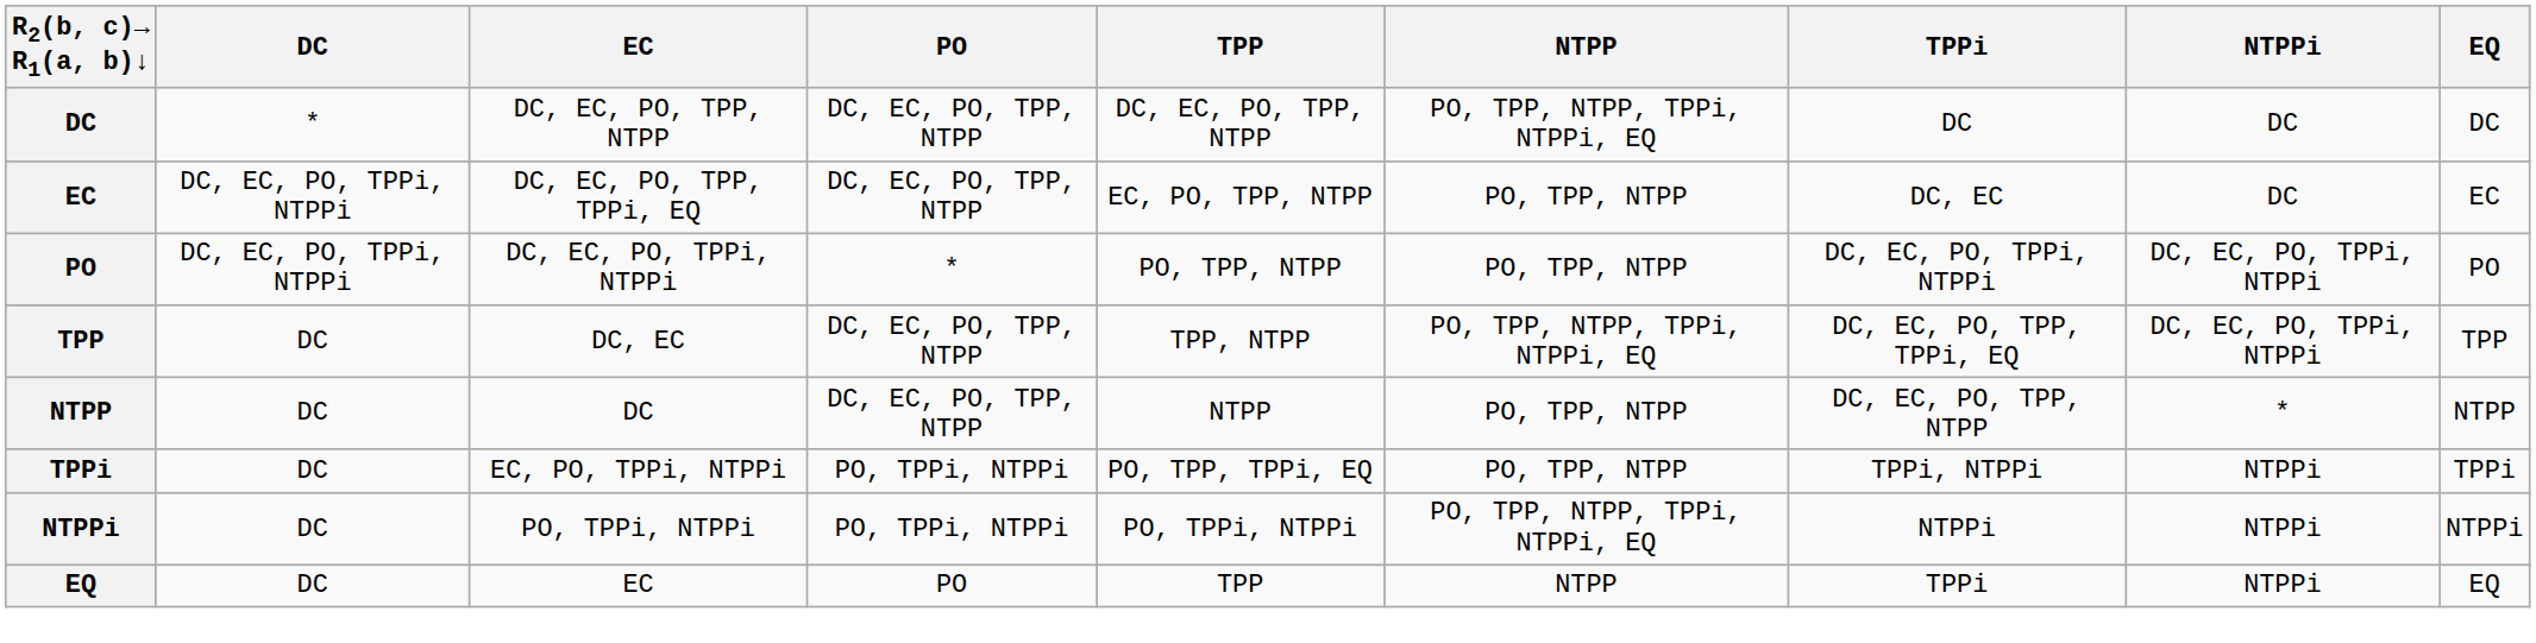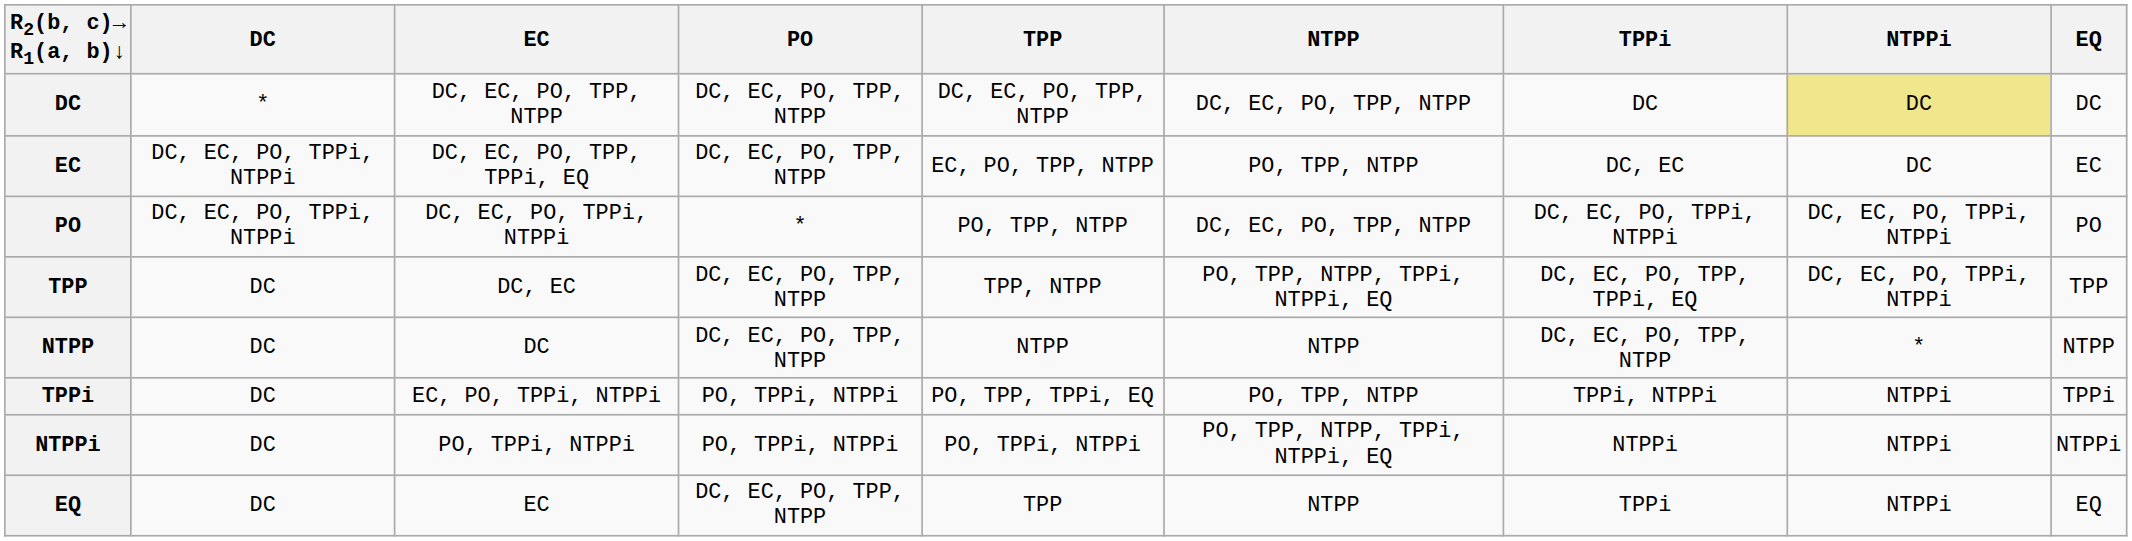row 2 | NTPP: PO, TPP, NTPP, TPPi, NTPPi, EQ -> DC, EC, PO, TPP, NTPP
row 2 | NTPPi: no background -> khaki background
row 4 | NTPP: PO, TPP, NTPP -> DC, EC, PO, TPP, NTPP
row 6 | NTPP: PO, TPP, NTPP -> NTPP
row 9 | PO: PO -> DC, EC, PO, TPP, NTPP
